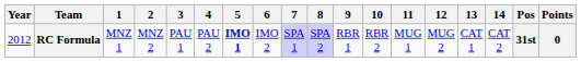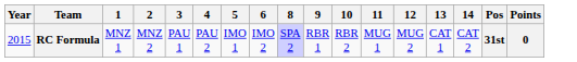- column: 7 | SPA 1
RC Formula | Year: 2012 -> 2015
RC Formula | 5: bold -> normal
